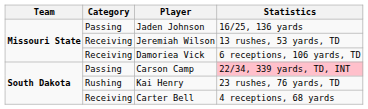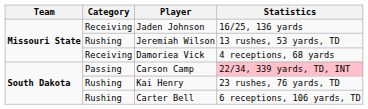Jaden Johnson | Category: Passing -> Receiving
Jeremiah Wilson | Category: Receiving -> Rushing
Damoriea Vick | Statistics: 6 receptions, 106 yards, TD -> 4 receptions, 68 yards
Carter Bell | Category: Receiving -> Rushing
Carter Bell | Statistics: 4 receptions, 68 yards -> 6 receptions, 106 yards, TD
